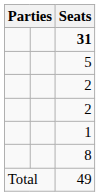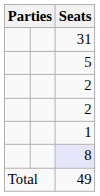31 | Seats: bold -> normal
8 | Seats: no background -> lavender background
